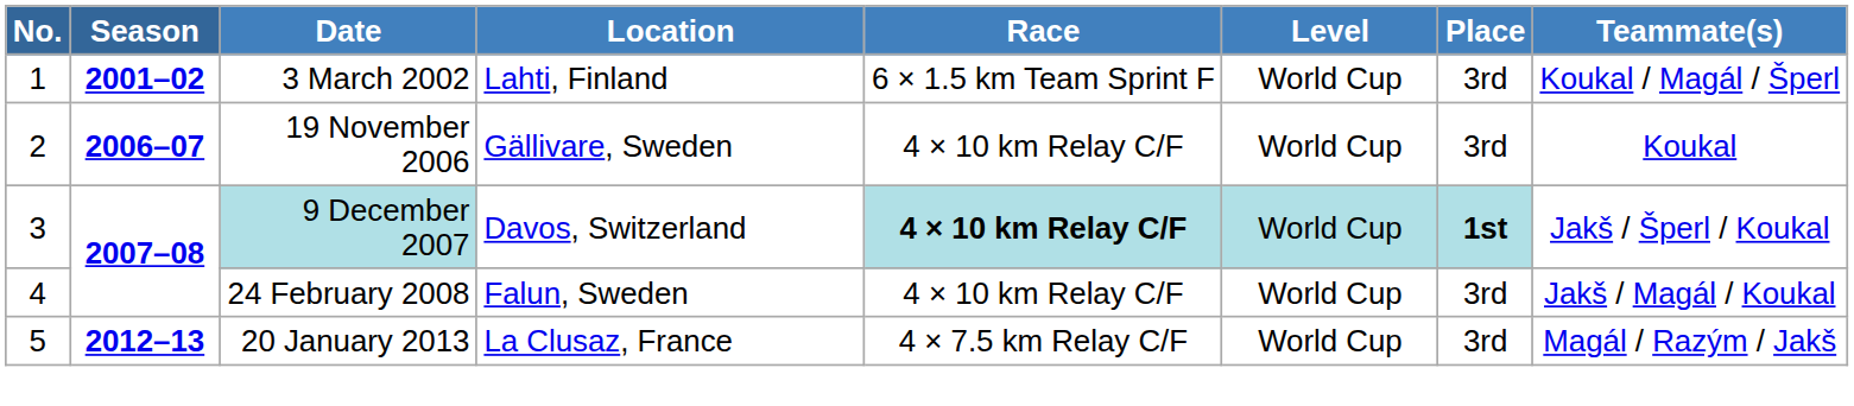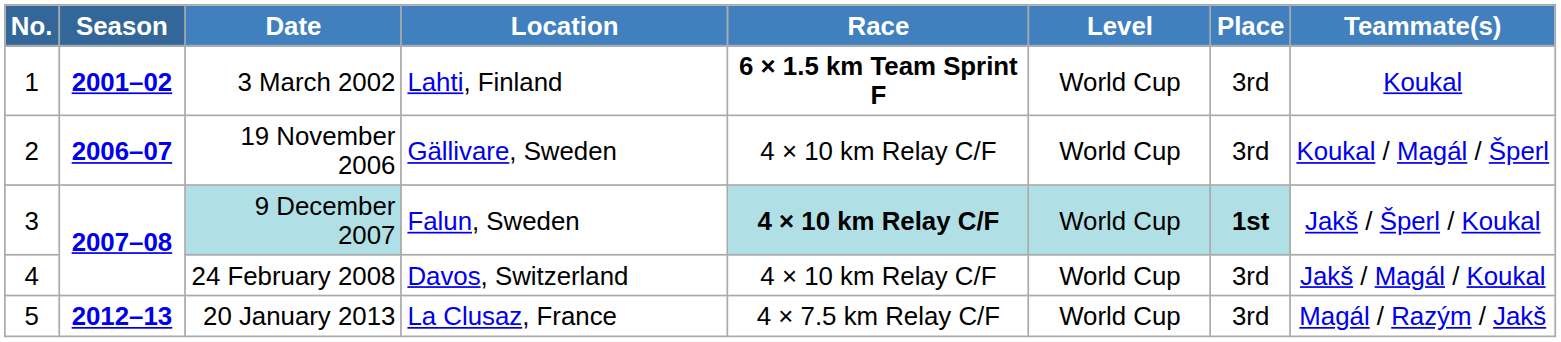3 March 2002 | Race: normal -> bold
3 March 2002 | Teammate(s): Koukal / Magál / Šperl -> Koukal
19 November 2006 | Teammate(s): Koukal -> Koukal / Magál / Šperl
9 December 2007 | Location: Davos, Switzerland -> Falun, Sweden
24 February 2008 | Location: Falun, Sweden -> Davos, Switzerland
